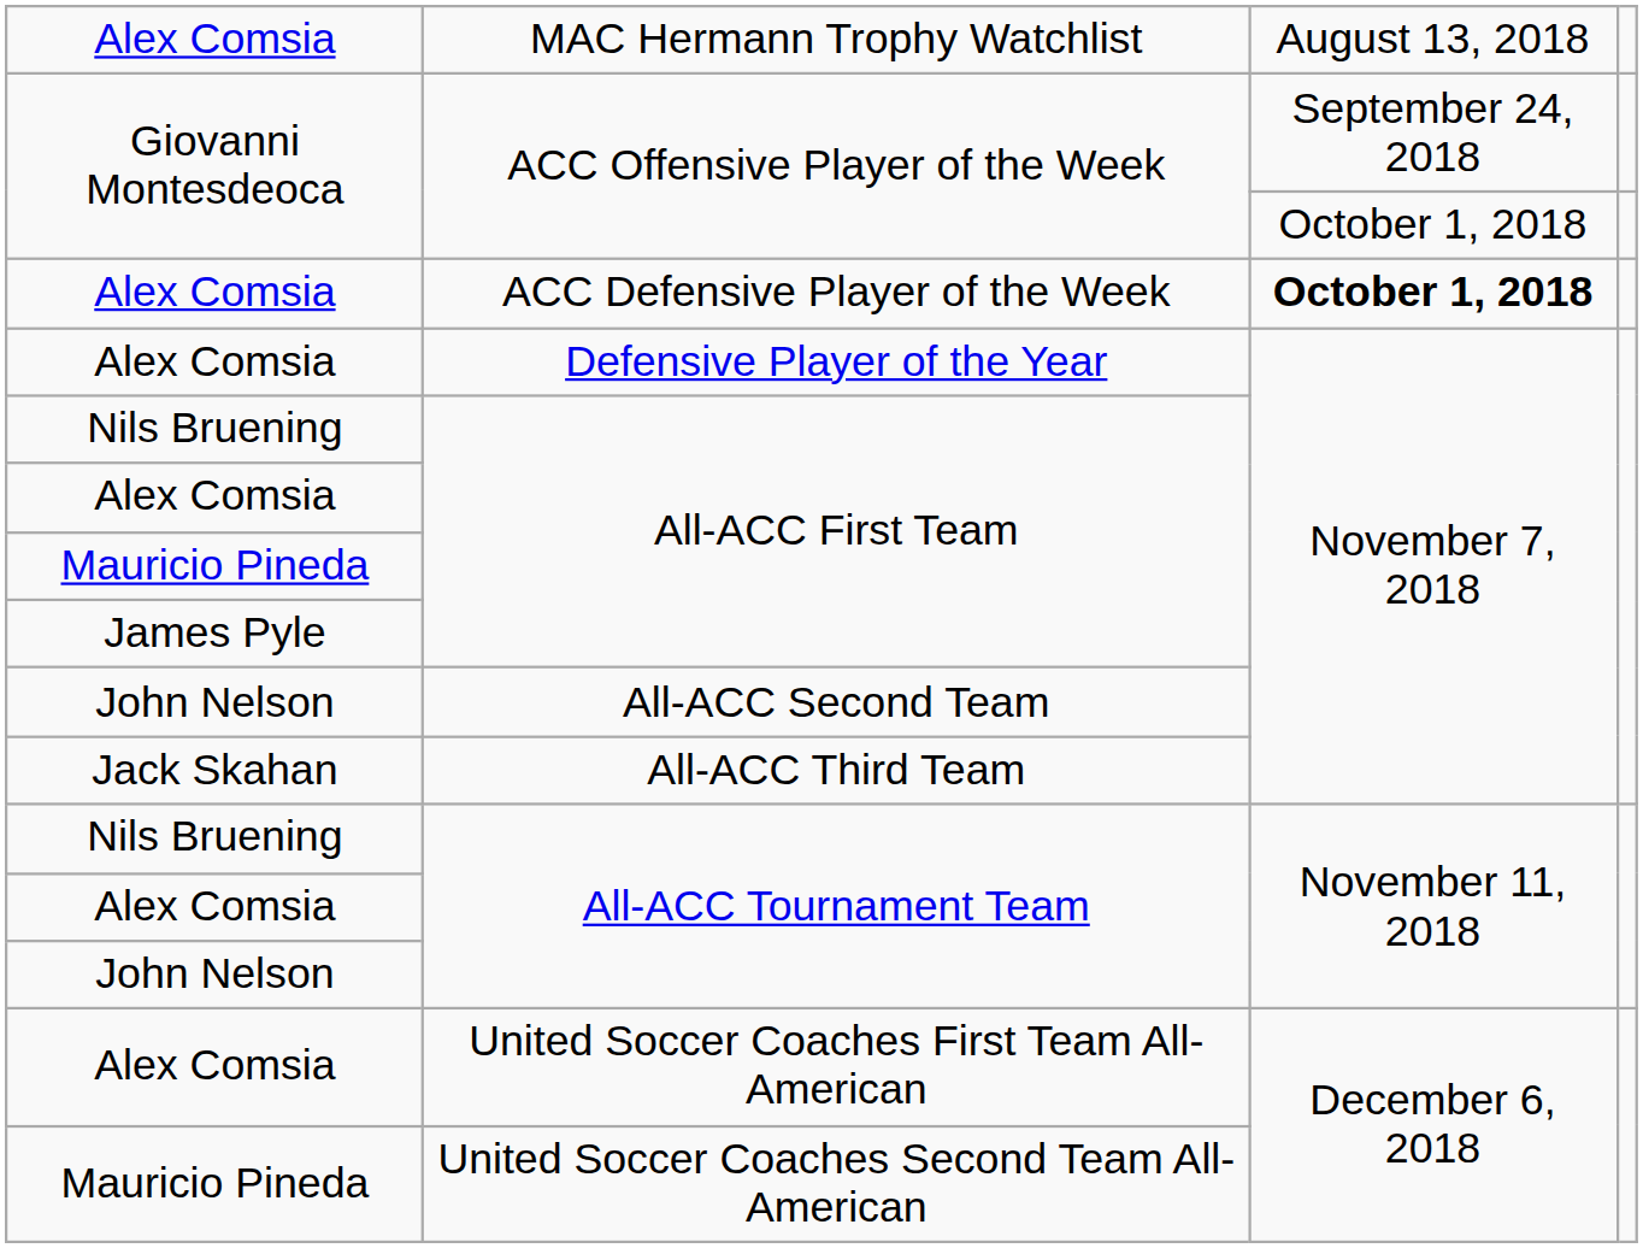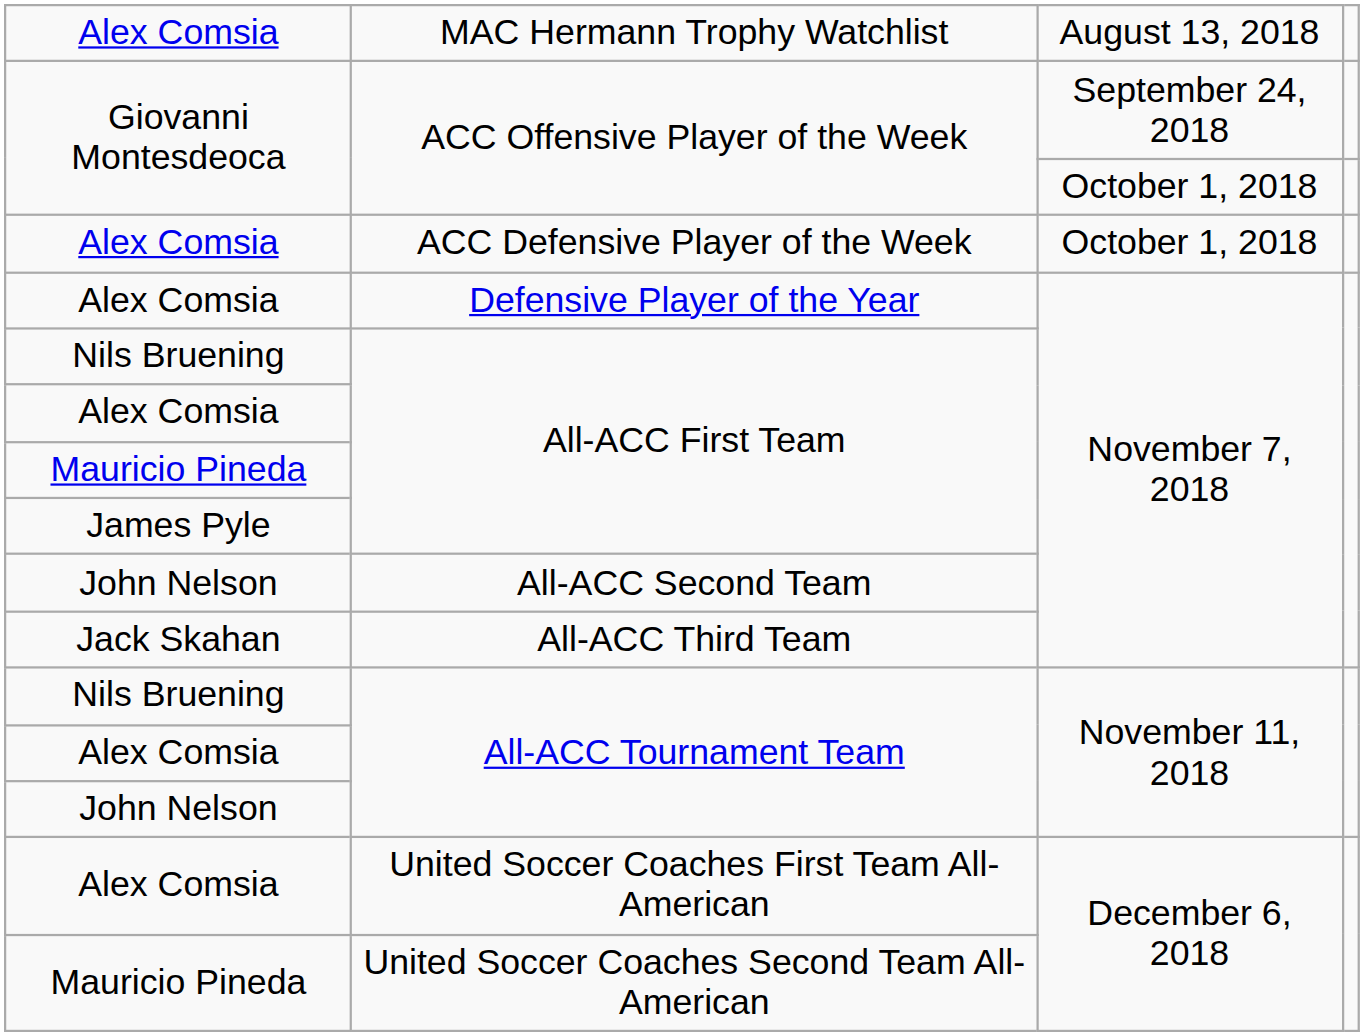ACC Defensive Player of the Week | column 3: bold -> normal
